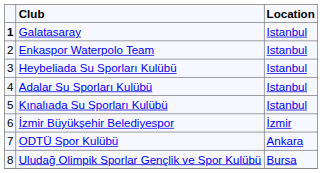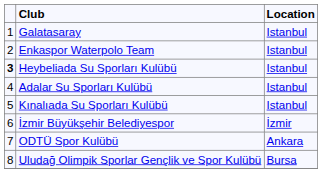Galatasaray | column 1: bold -> normal
Heybeliada Su Sporları Kulübü | column 1: normal -> bold
